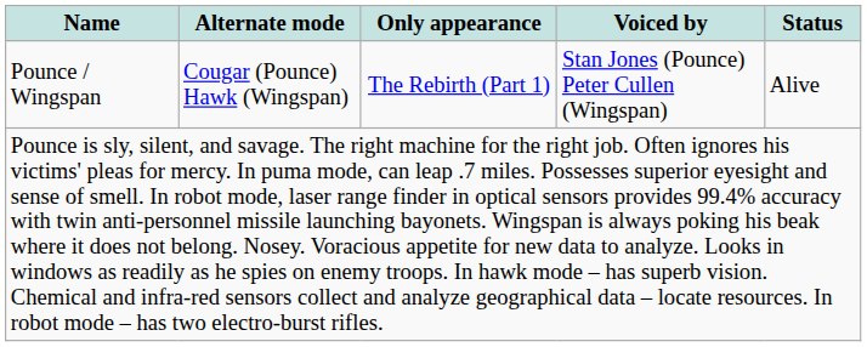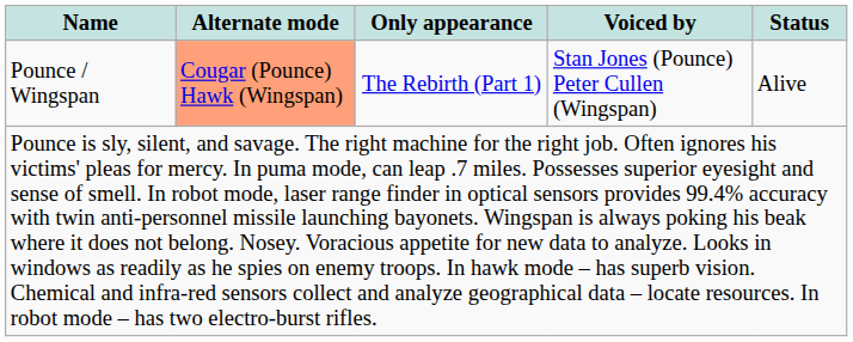Pounce / Wingspan | Alternate mode: no background -> lightsalmon background
